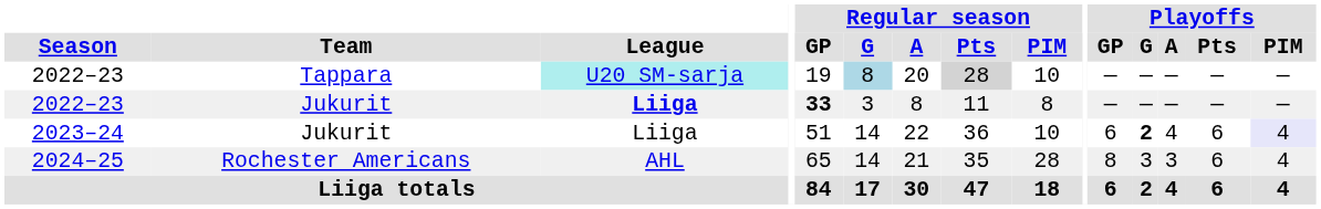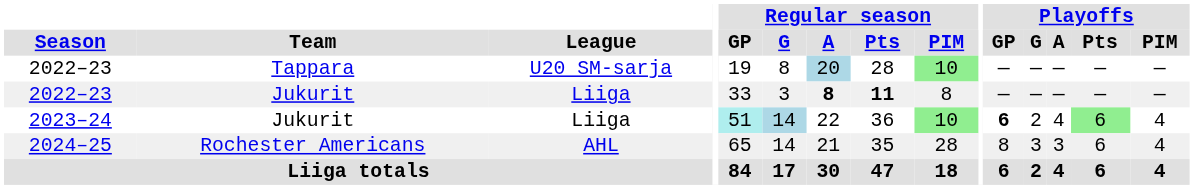2022–23 / Tappara | League: paleturquoise background -> no background
2022–23 / Tappara | Regular season / G: lightblue background -> no background
2022–23 / Tappara | Regular season / A: no background -> lightblue background
2022–23 / Tappara | Regular season / Pts: lightgrey background -> no background
2022–23 / Tappara | Regular season / PIM: no background -> lightgreen background
2022–23 / Jukurit | League: bold -> normal
2022–23 / Jukurit | Regular season / GP: bold -> normal
2022–23 / Jukurit | Regular season / A: normal -> bold
2022–23 / Jukurit | Regular season / Pts: normal -> bold
2023–24 | Regular season / GP: no background -> paleturquoise background
2023–24 | Regular season / G: no background -> lightblue background
2023–24 | Regular season / PIM: no background -> lightgreen background
2023–24 | Playoffs / GP: normal -> bold
2023–24 | Playoffs / G: bold -> normal
2023–24 | Playoffs / Pts: no background -> lightgreen background
2023–24 | Playoffs / PIM: lavender background -> no background
